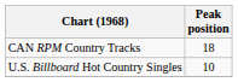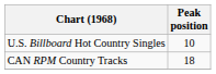rows swapped: U.S. Billboard Hot Country Singles <-> CAN RPM Country Tracks
